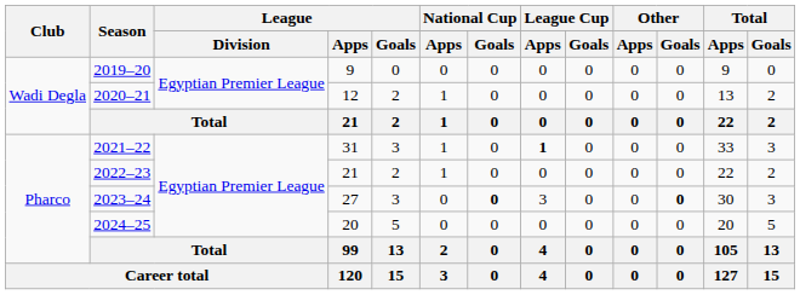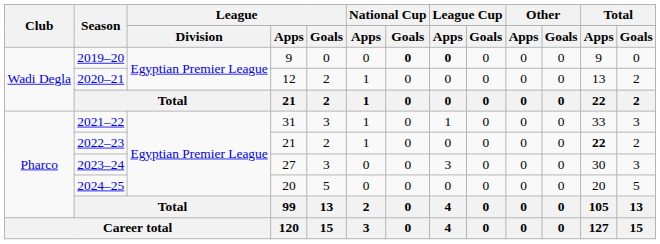2019–20 | National Cup / Goals: normal -> bold
2019–20 | League Cup / Apps: normal -> bold
2021–22 | League Cup / Apps: bold -> normal
2022–23 | Total / Apps: normal -> bold
2023–24 | National Cup / Goals: bold -> normal
2023–24 | Other / Goals: bold -> normal
